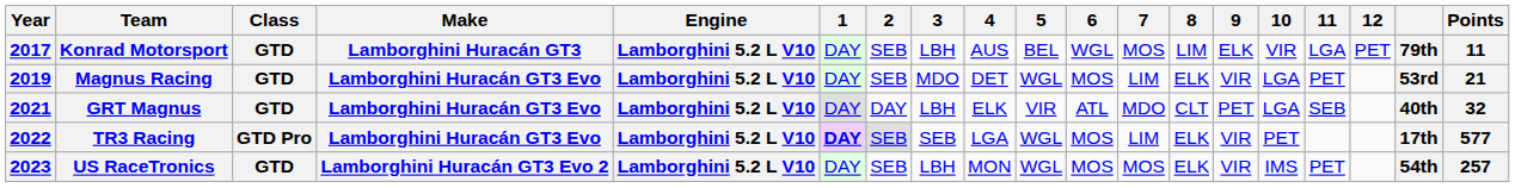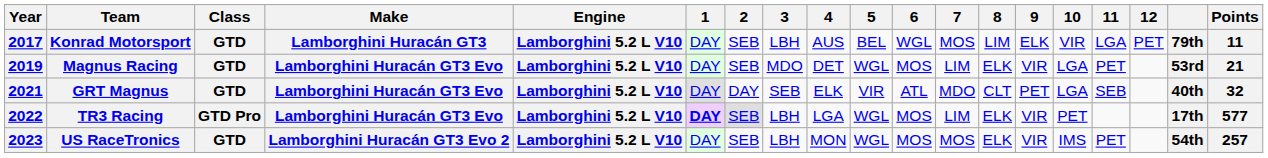GRT Magnus | 3: LBH -> SEB
TR3 Racing | 3: SEB -> LBH
